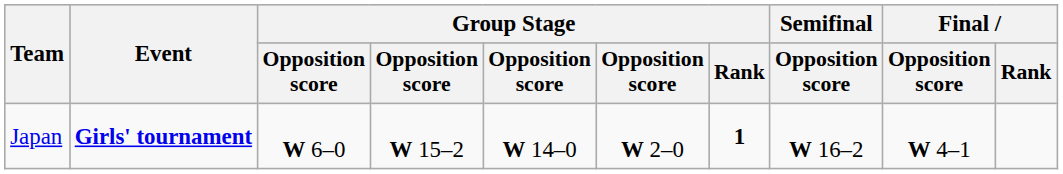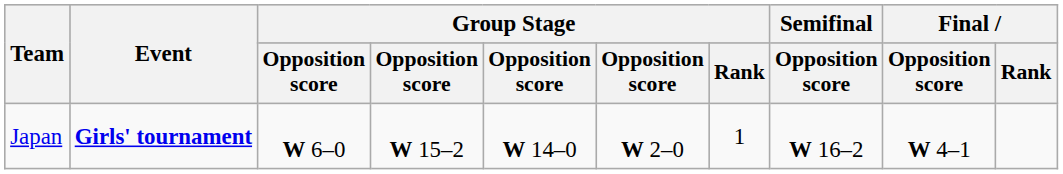Japan | Group Stage / Rank: bold -> normal
